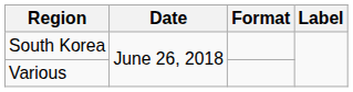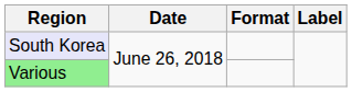South Korea | Region: no background -> lavender background
Various | Region: no background -> lightgreen background
